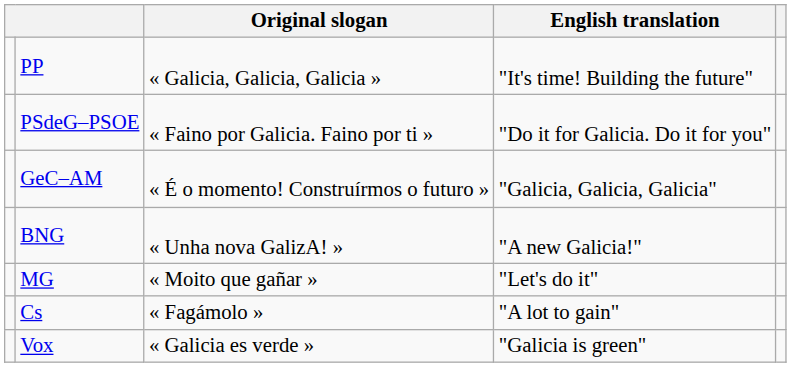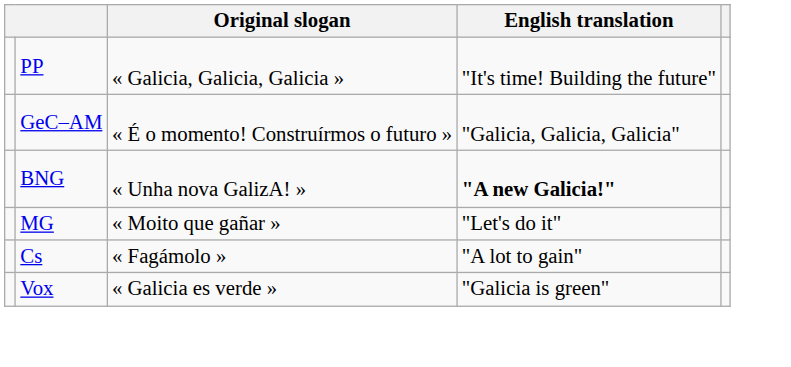- row: PSdeG–PSOE | « Faino por Galicia. Faino por ti » | "Do it for Galicia. Do it for you"
BNG | English translation: normal -> bold
